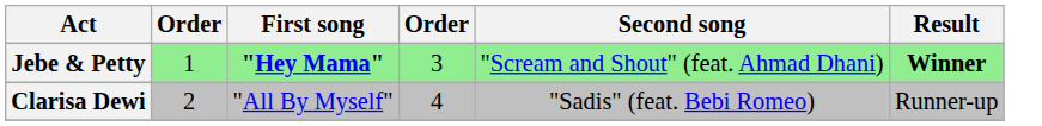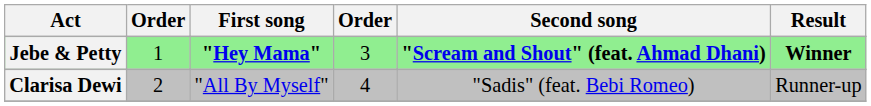Jebe & Petty | Second song: normal -> bold
